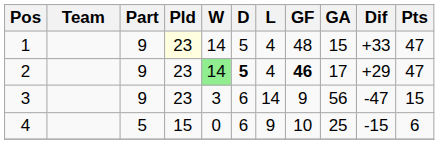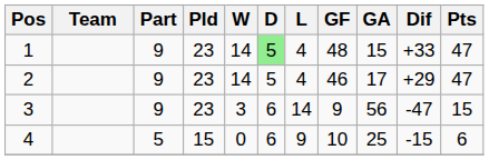1 | Pld: lightyellow background -> no background
1 | D: no background -> lightgreen background
2 | W: lightgreen background -> no background
2 | D: bold -> normal
2 | GF: bold -> normal
